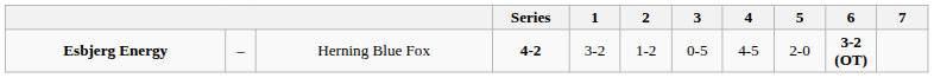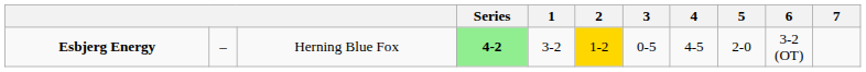Esbjerg Energy | Series: no background -> lightgreen background
Esbjerg Energy | 2: no background -> gold background
Esbjerg Energy | 6: bold -> normal
